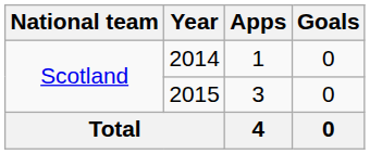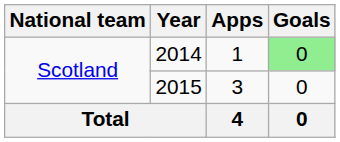2014 | Goals: no background -> lightgreen background
